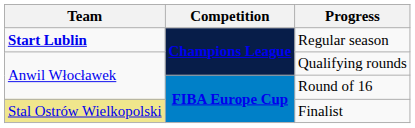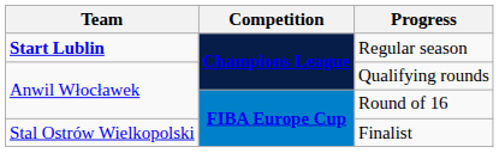Finalist | Team: khaki background -> no background
